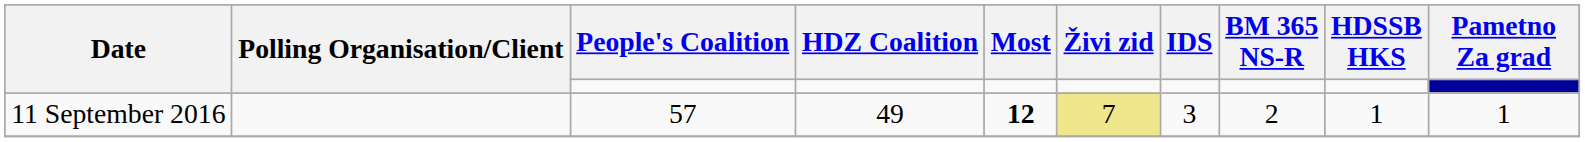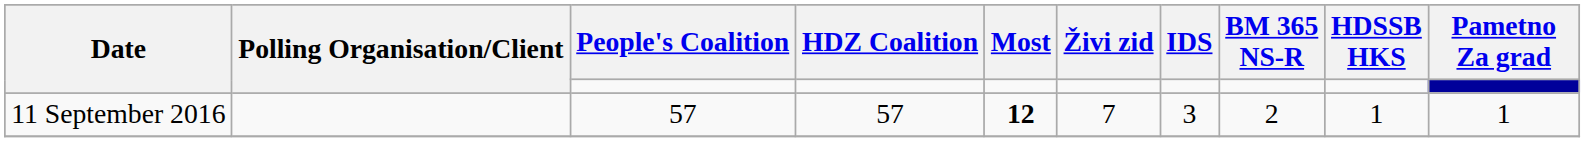11 September 2016 | HDZ Coalition: 49 -> 57
11 September 2016 | Živi zid: khaki background -> no background
